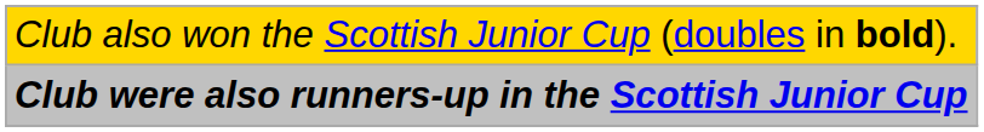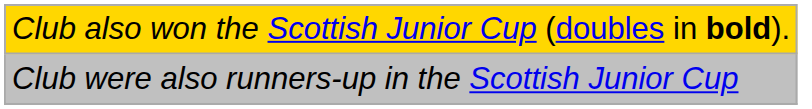row 2 | column 1: bold -> normal
